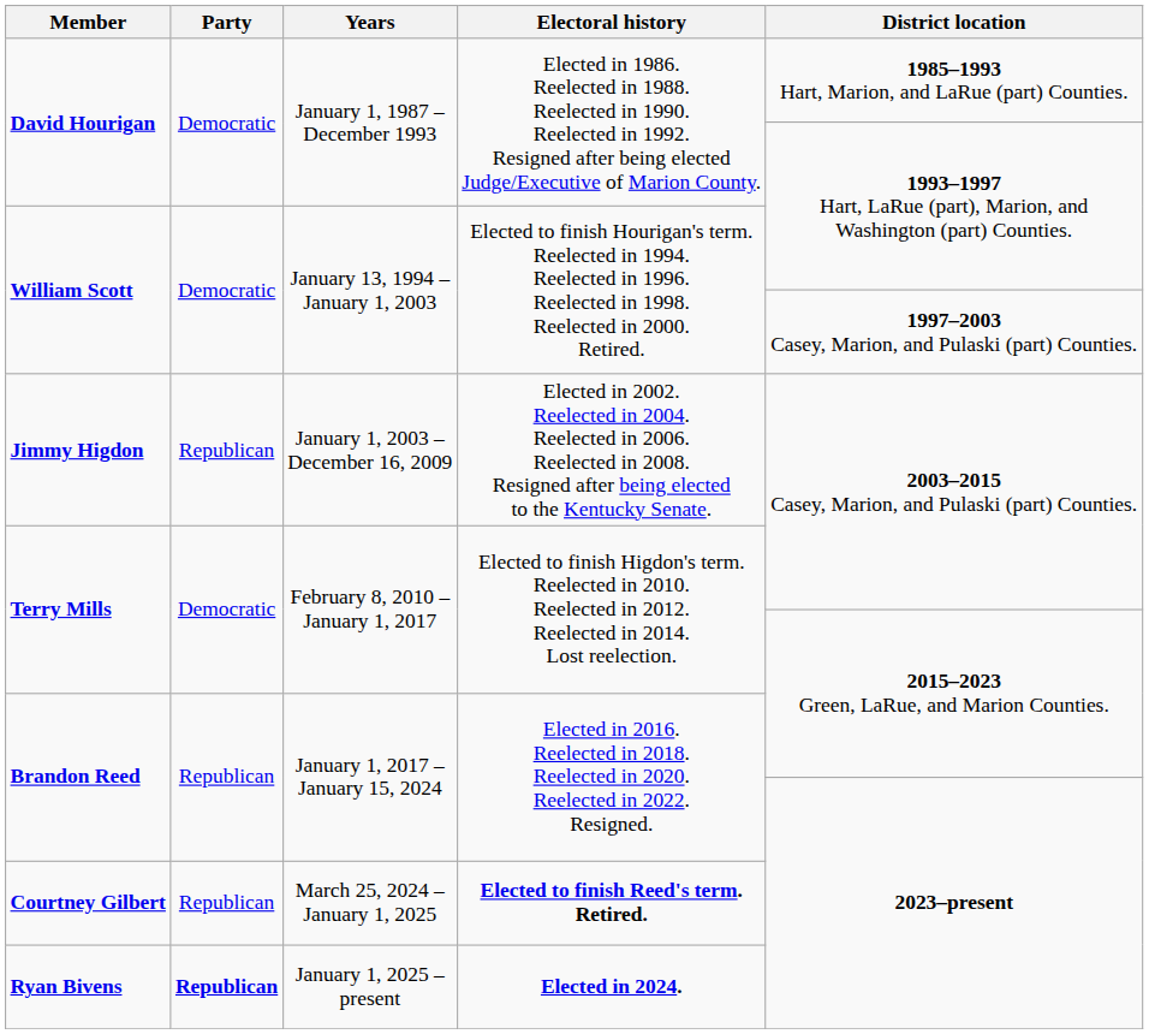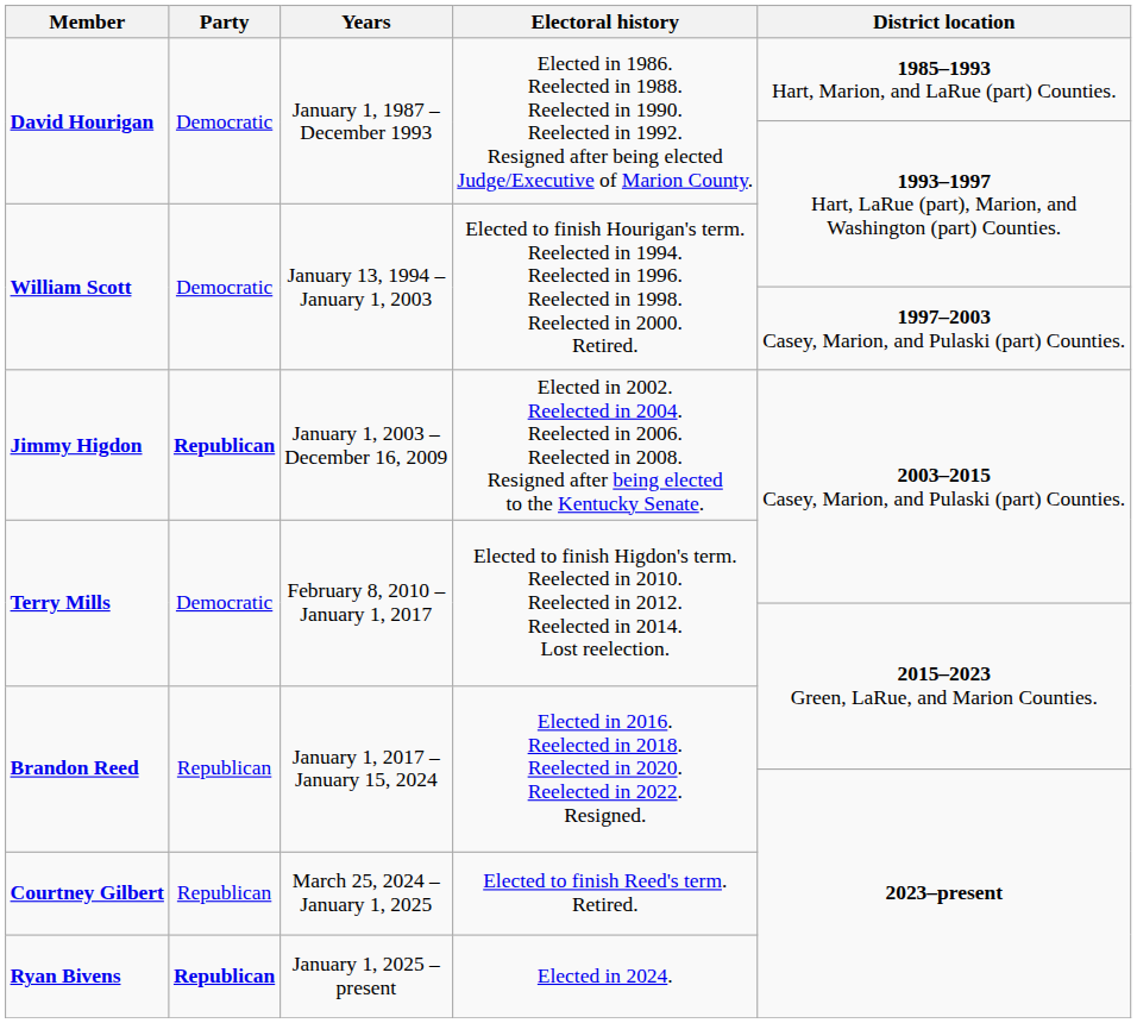Jimmy Higdon | Party: normal -> bold
Courtney Gilbert | Electoral history: bold -> normal
Ryan Bivens | Electoral history: bold -> normal
